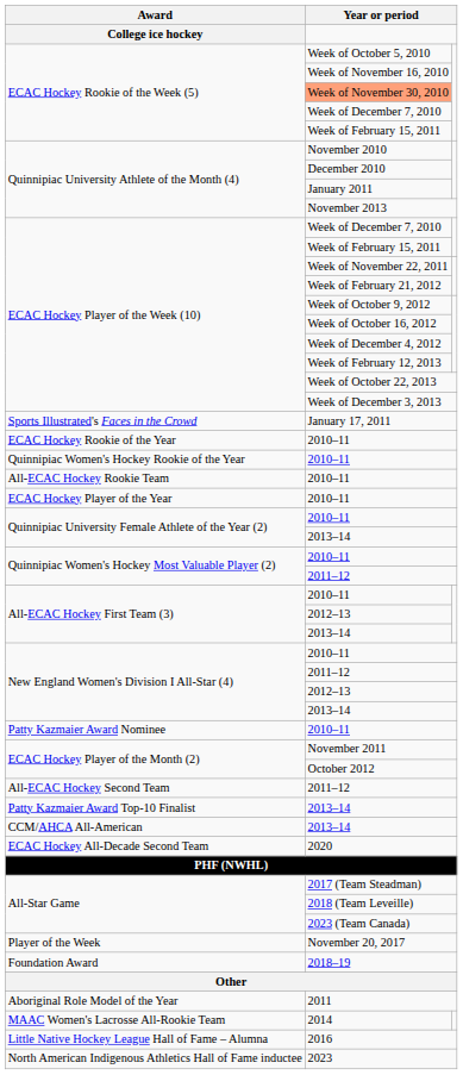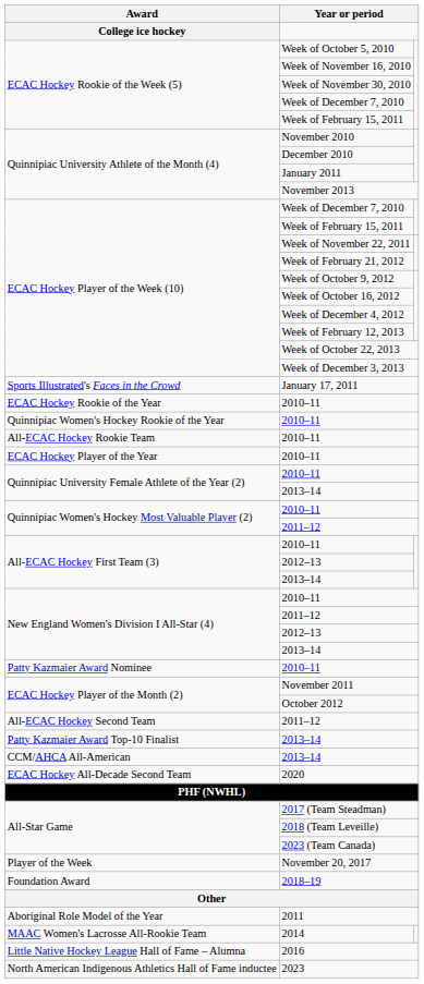Week of November 30, 2010 | column 2: lightsalmon background -> no background
